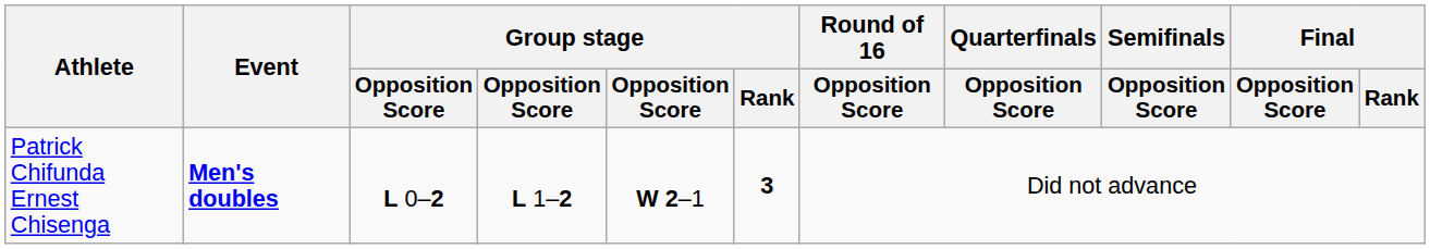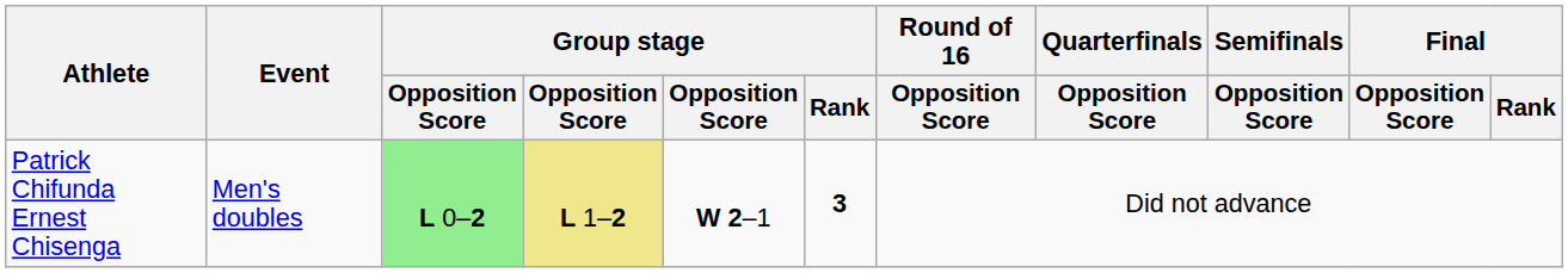Patrick Chifunda Ernest Chisenga | Event: bold -> normal
Patrick Chifunda Ernest Chisenga | column 3: no background -> lightgreen background
Patrick Chifunda Ernest Chisenga | column 4: no background -> khaki background
